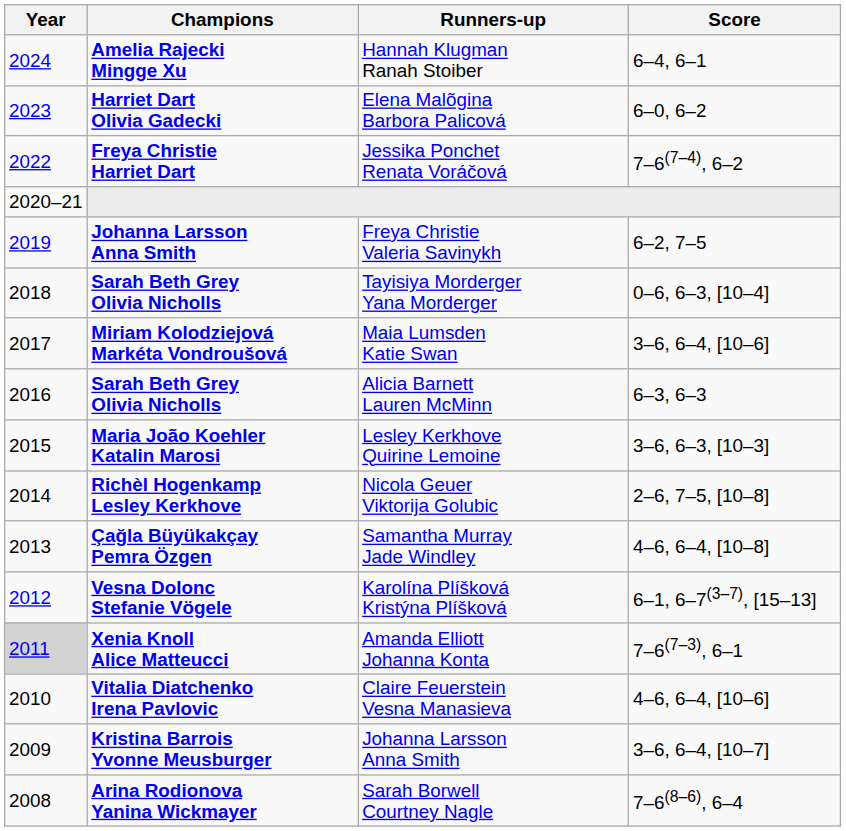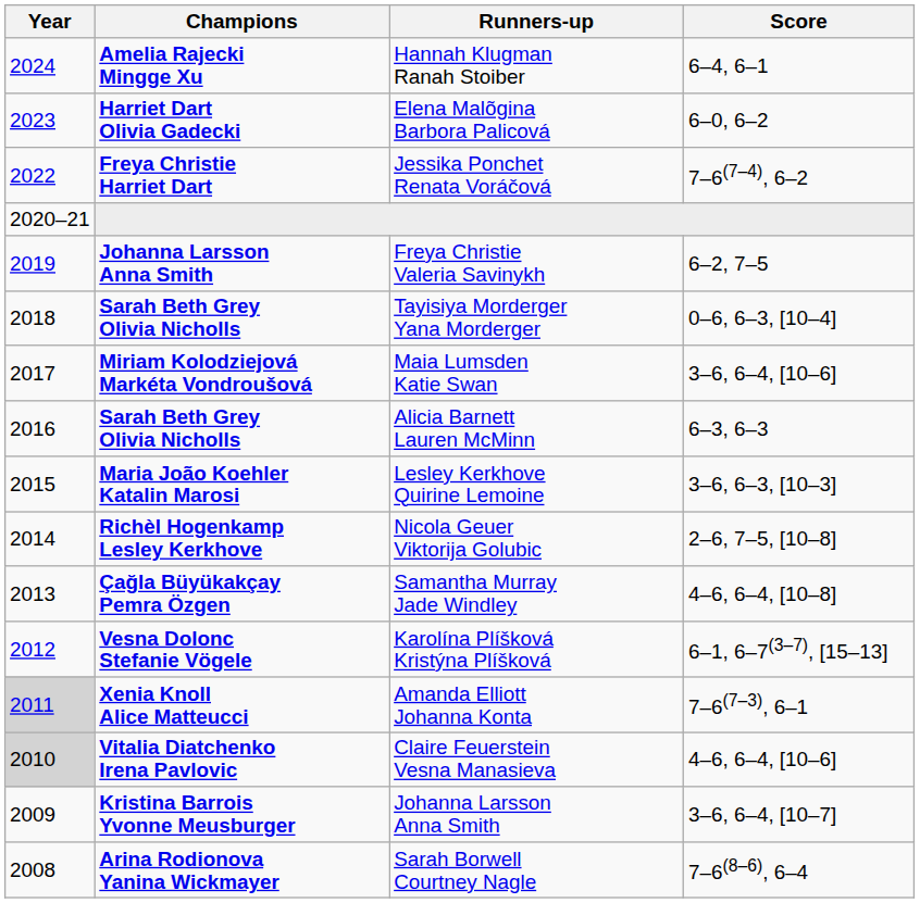Claire Feuerstein Vesna Manasieva | Year: no background -> lightgrey background
